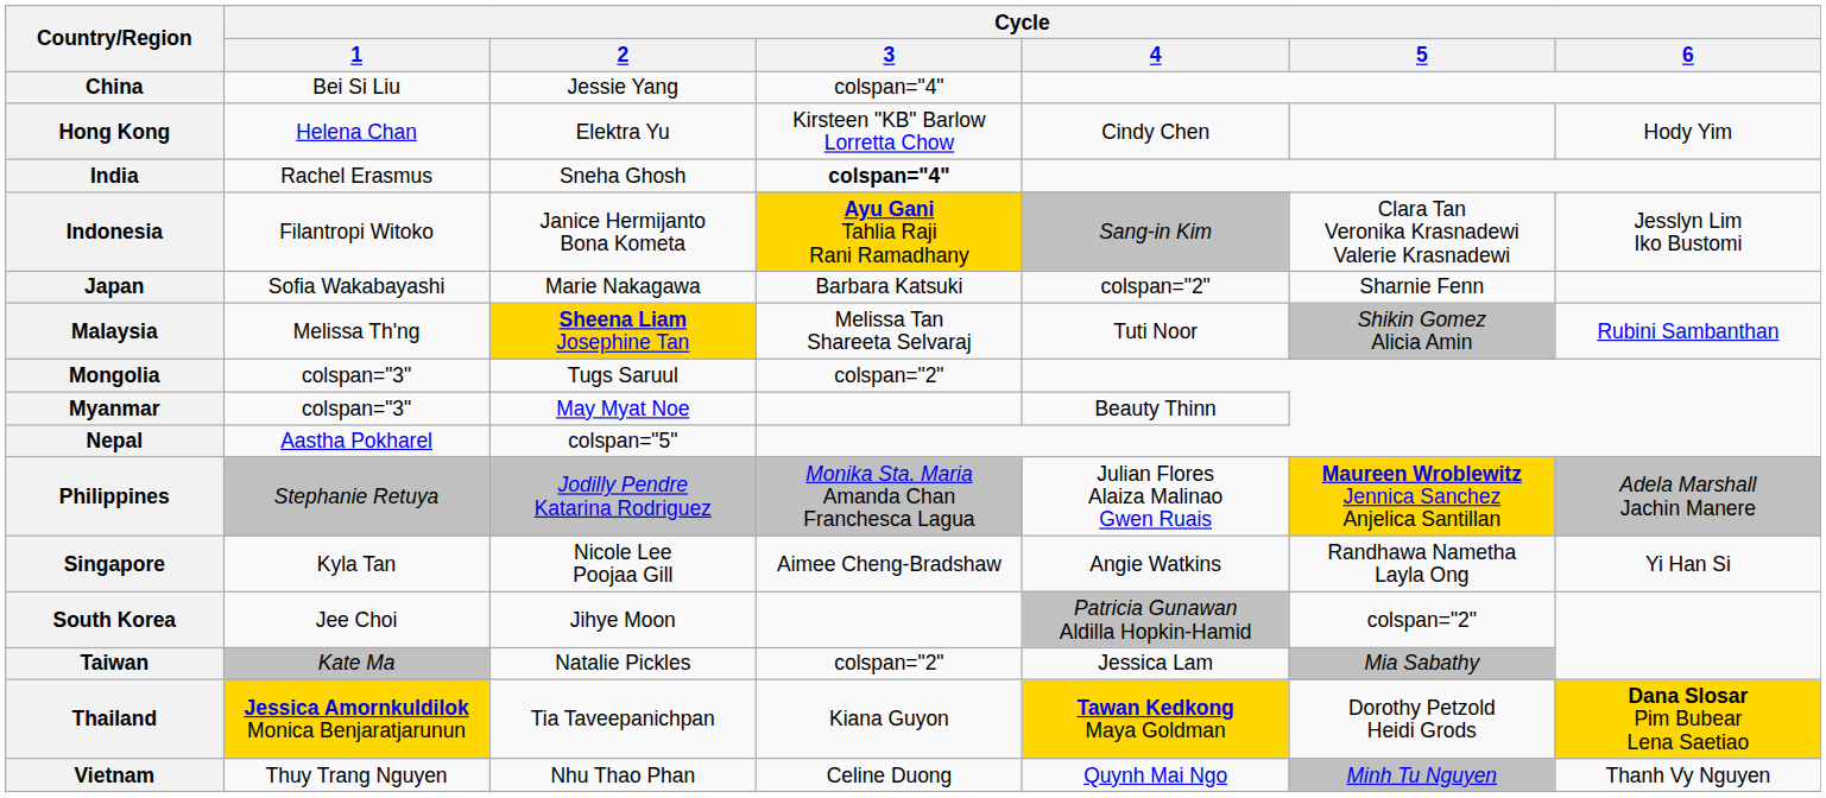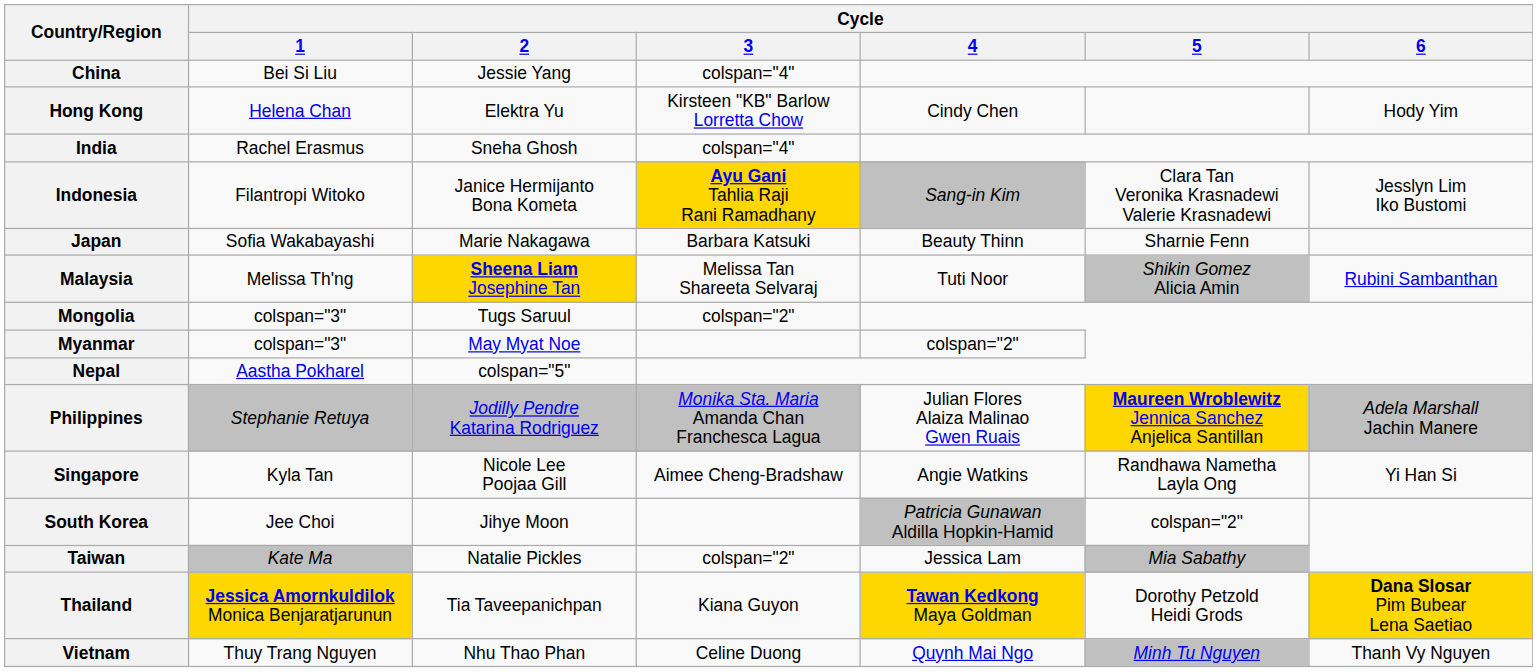India | Cycle / 3: bold -> normal
Japan | Cycle / 4: colspan="2" -> Beauty Thinn
Myanmar | Cycle / 4: Beauty Thinn -> colspan="2"
